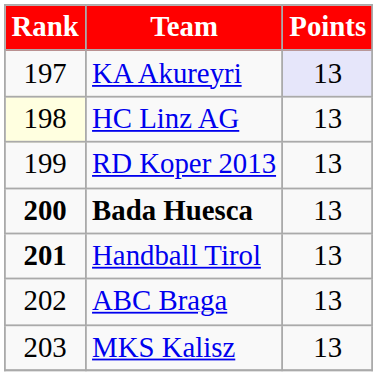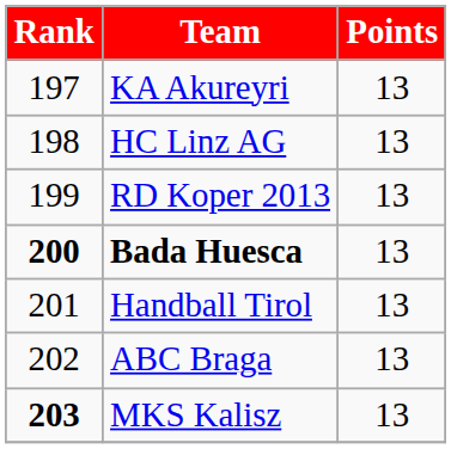KA Akureyri | Points: lavender background -> no background
HC Linz AG | Rank: lightyellow background -> no background
Handball Tirol | Rank: bold -> normal
MKS Kalisz | Rank: normal -> bold
